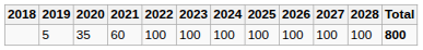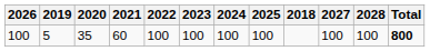columns swapped: 2018 <-> 2026
